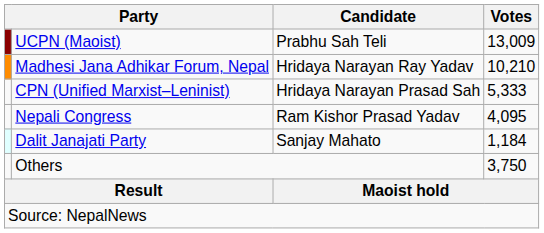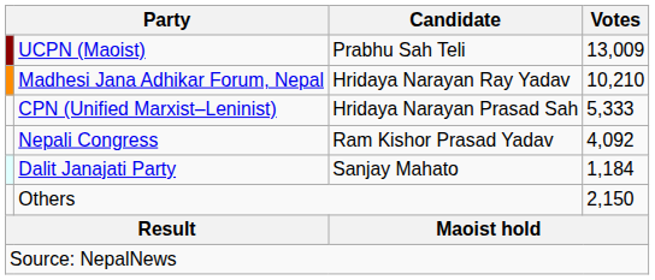Nepali Congress | Votes: 4,095 -> 4,092
Others | Votes: 3,750 -> 2,150
